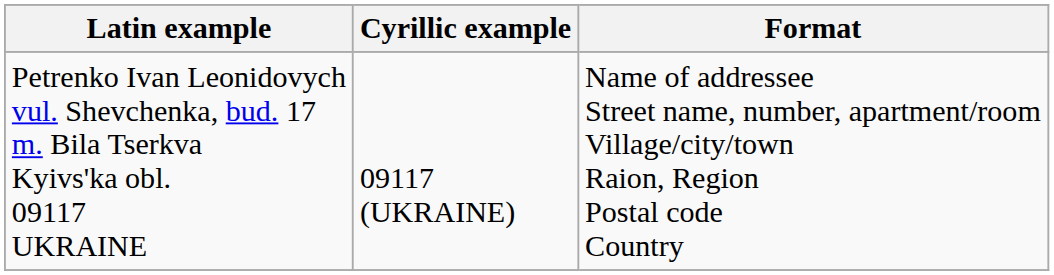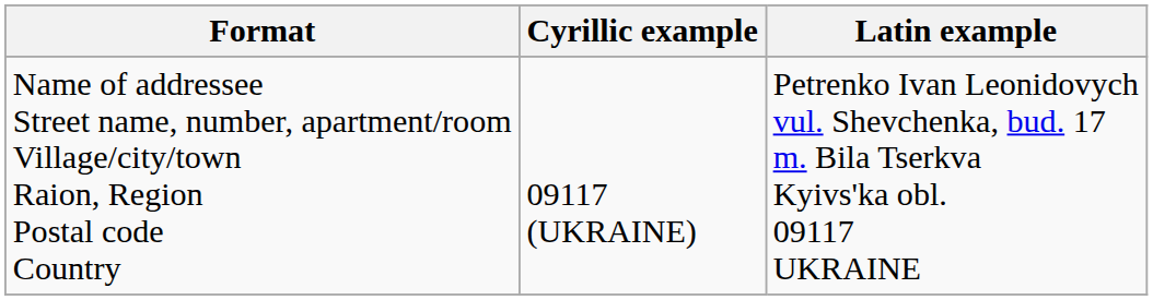columns swapped: Format <-> Latin example
